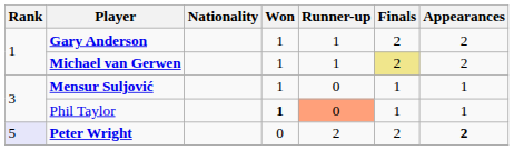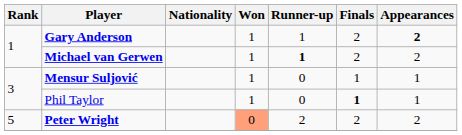Gary Anderson | Appearances: normal -> bold
Michael van Gerwen | Runner-up: normal -> bold
Michael van Gerwen | Finals: khaki background -> no background
Phil Taylor | Won: bold -> normal
Phil Taylor | Runner-up: lightsalmon background -> no background
Phil Taylor | Finals: normal -> bold
Peter Wright | Rank: lavender background -> no background
Peter Wright | Won: no background -> lightsalmon background
Peter Wright | Appearances: bold -> normal
